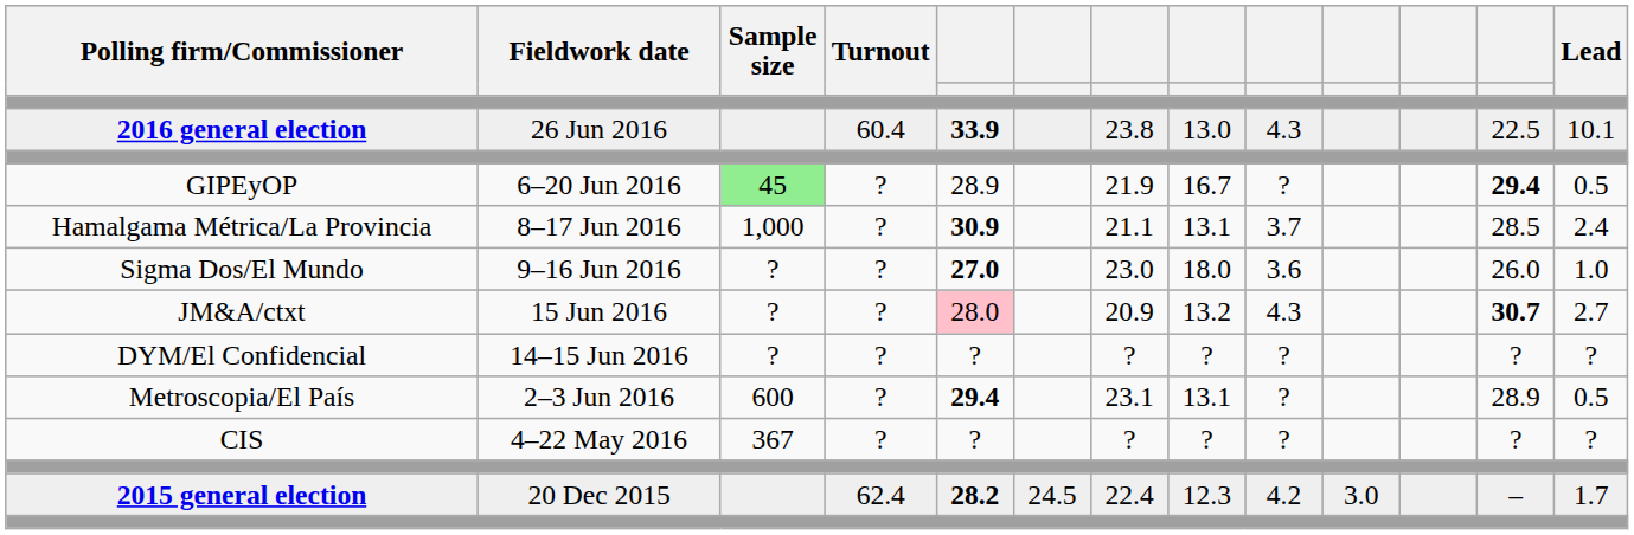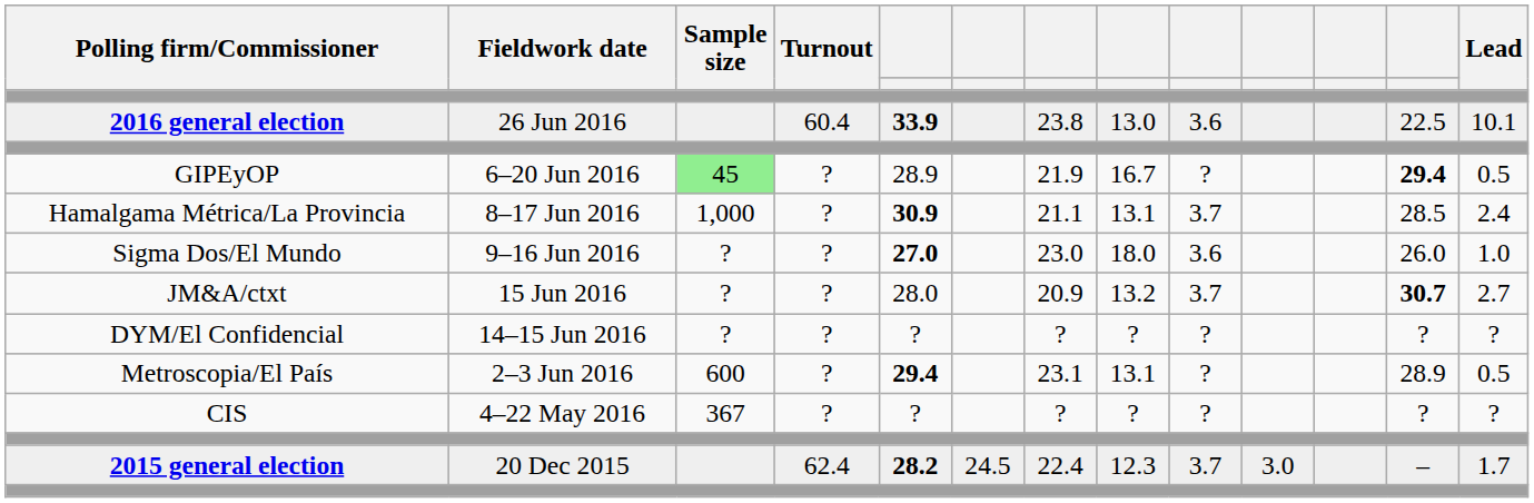2016 general election | column 9: 4.3 -> 3.6
JM&A/ctxt | column 5: pink background -> no background
JM&A/ctxt | column 9: 4.3 -> 3.7
2015 general election | column 9: 4.2 -> 3.7
